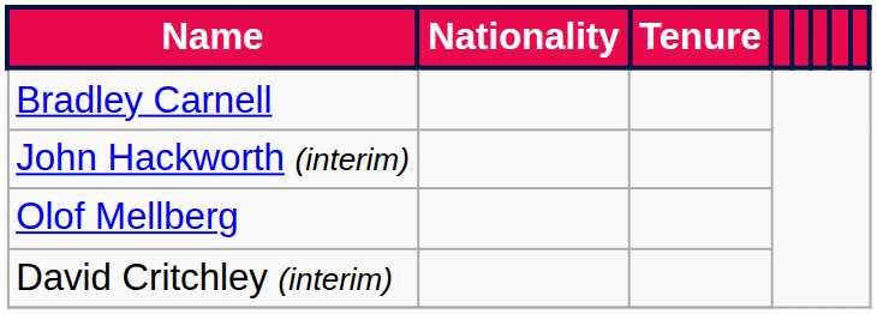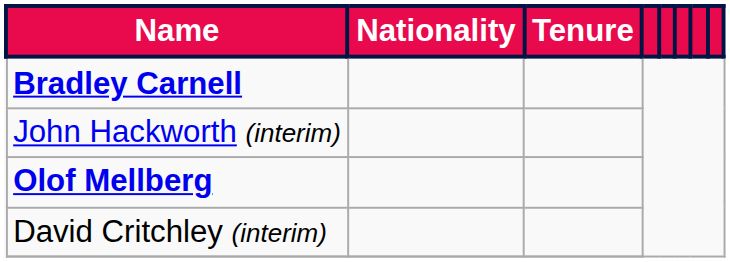Bradley Carnell | Name: normal -> bold
Olof Mellberg | Name: normal -> bold
